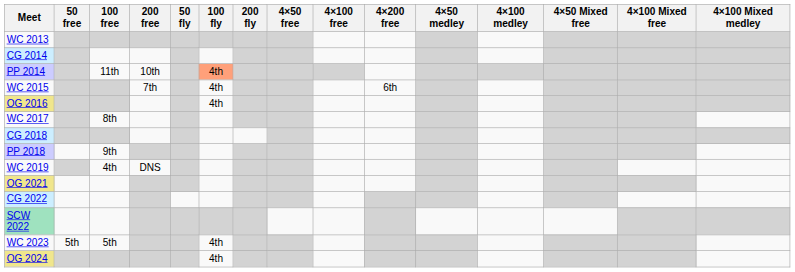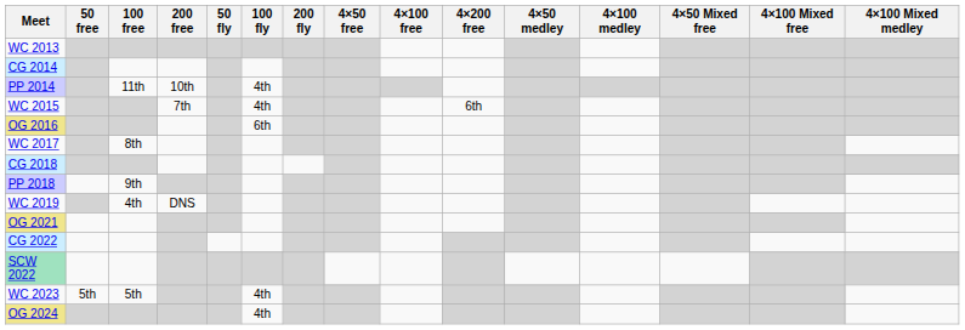PP 2014 | 100 fly: lightsalmon background -> no background
OG 2016 | 100 fly: 4th -> 6th
